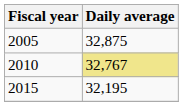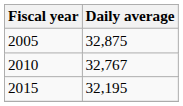2010 | Daily average: khaki background -> no background
